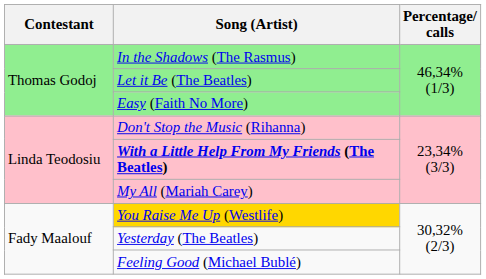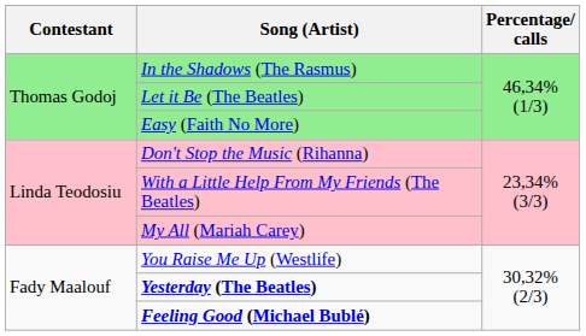With a Little Help From My Friends (The Beatles) | Song (Artist): bold -> normal
You Raise Me Up (Westlife) | Song (Artist): gold background -> no background
Yesterday (The Beatles) | Song (Artist): normal -> bold
Feeling Good (Michael Bublé) | Song (Artist): normal -> bold
